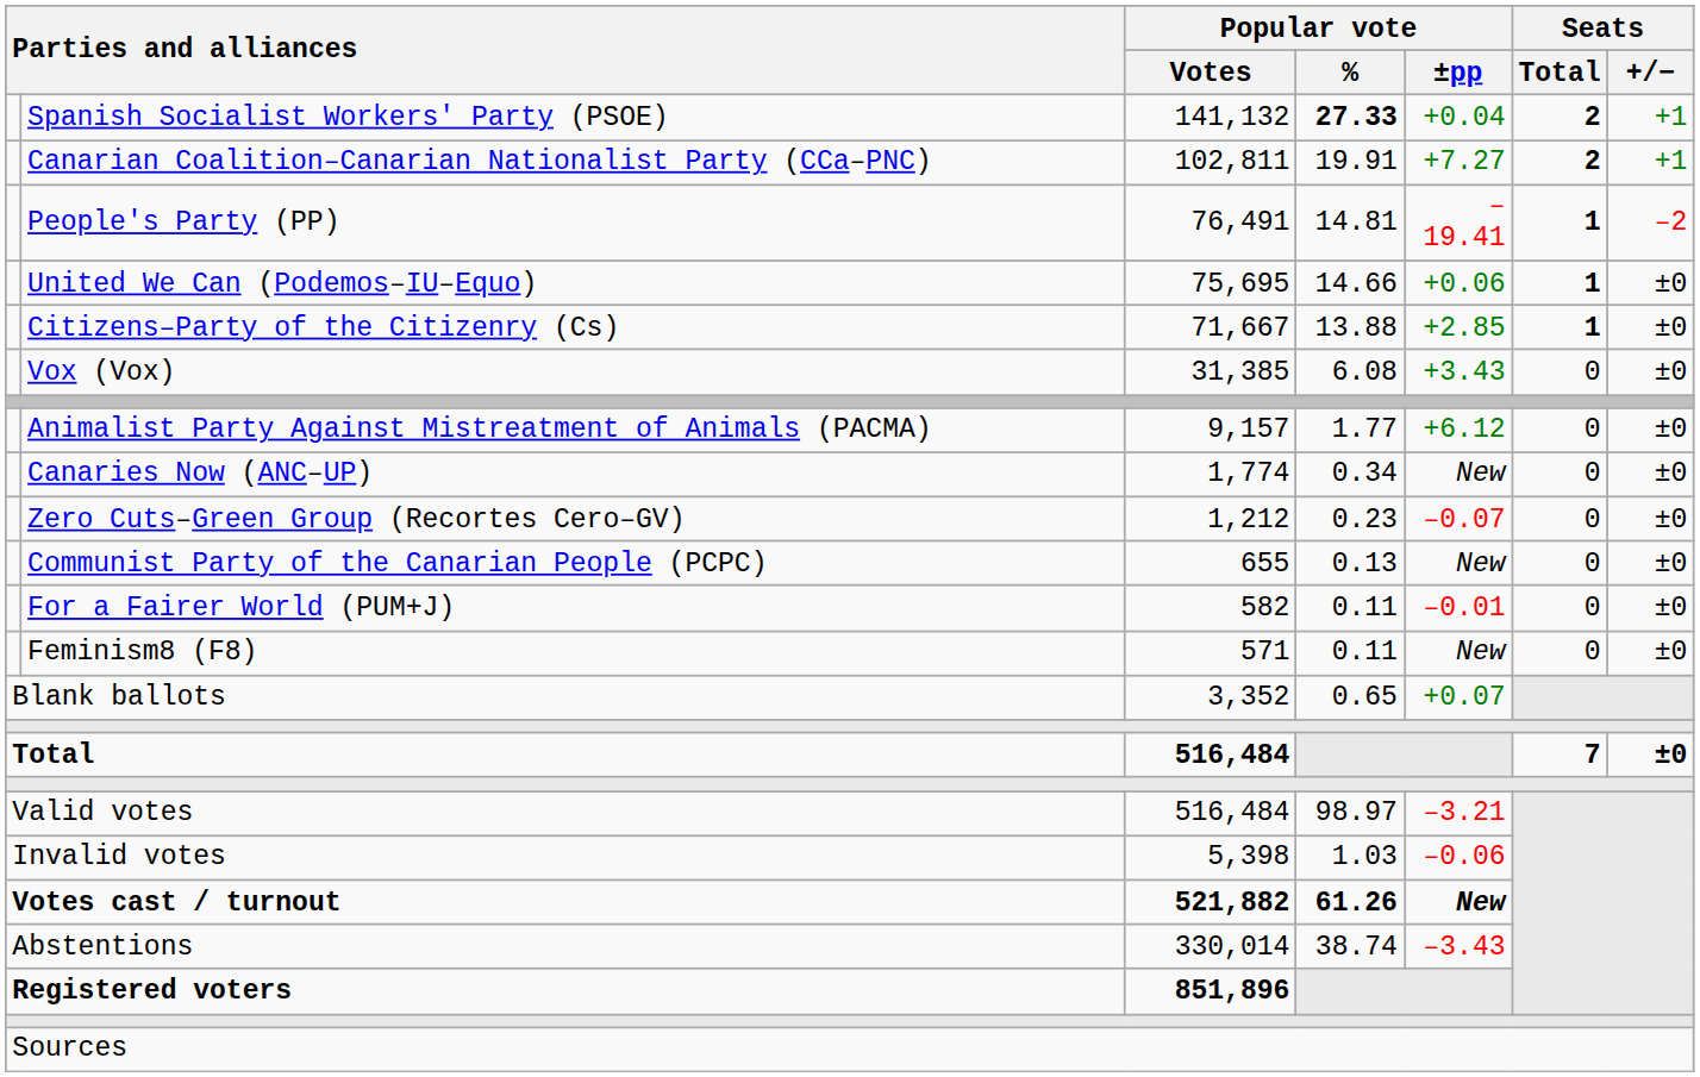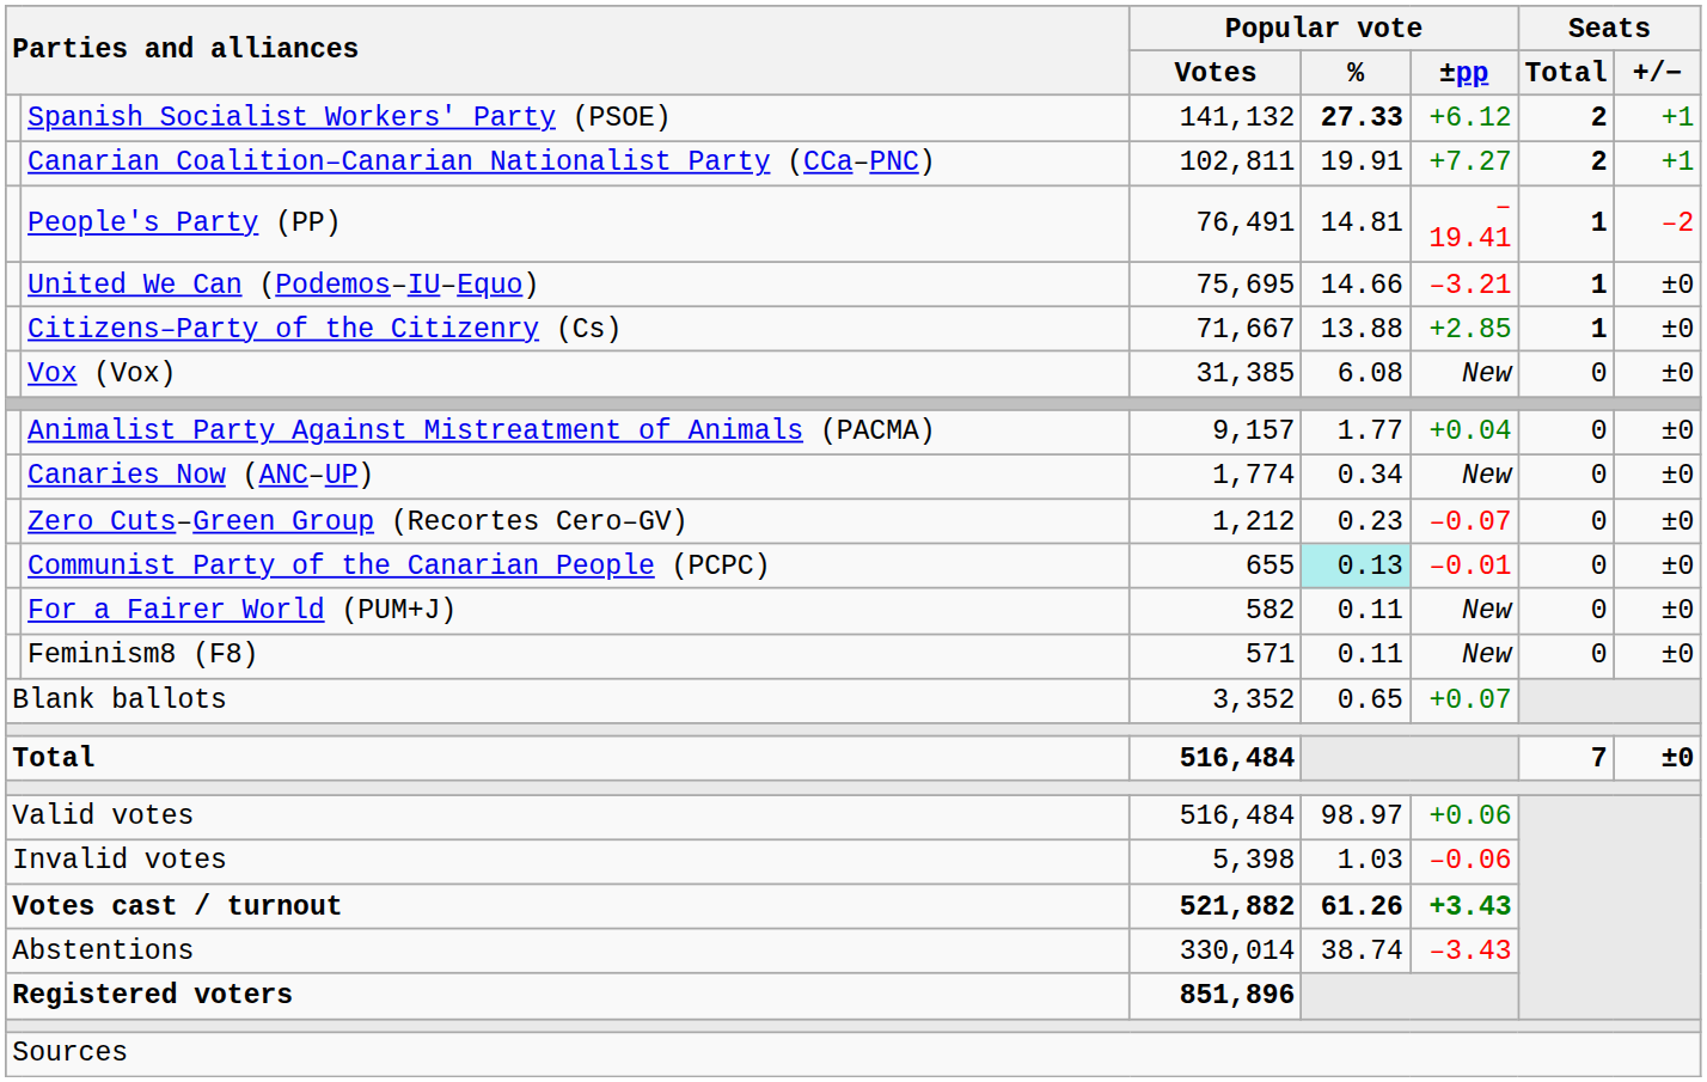Spanish Socialist Workers' Party (PSOE) | Popular vote / ±pp: +0.04 -> +6.12
United We Can (Podemos–IU–Equo) | Popular vote / ±pp: +0.06 -> –3.21
Vox (Vox) | Popular vote / ±pp: +3.43 -> New
Animalist Party Against Mistreatment of Animals (PACMA) | Popular vote / ±pp: +6.12 -> +0.04
Communist Party of the Canarian People (PCPC) | Popular vote / %: no background -> paleturquoise background
Communist Party of the Canarian People (PCPC) | Popular vote / ±pp: New -> –0.01
For a Fairer World (PUM+J) | Popular vote / ±pp: –0.01 -> New
Valid votes | Popular vote / ±pp: –3.21 -> +0.06
Votes cast / turnout | Popular vote / ±pp: New -> +3.43
